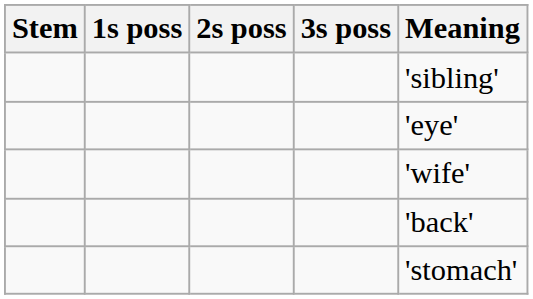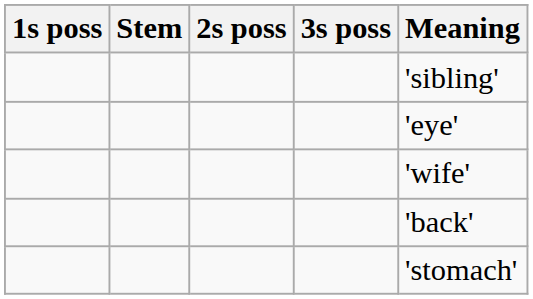columns swapped: Stem <-> 1s poss
